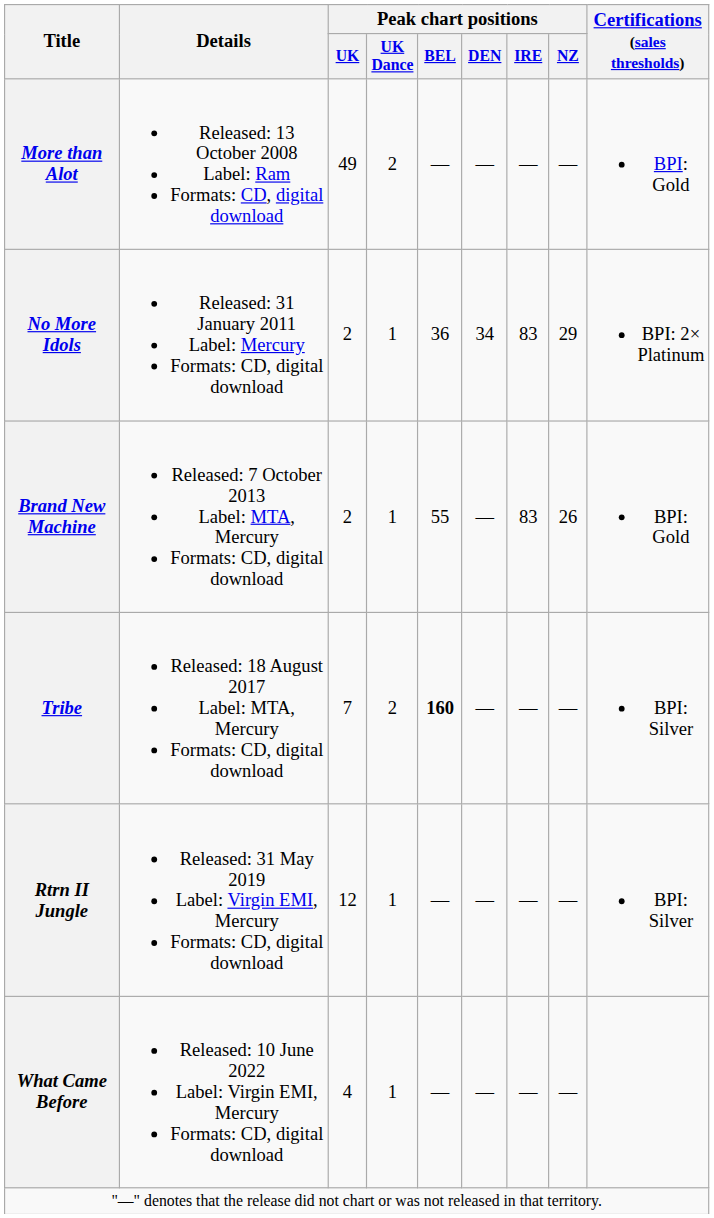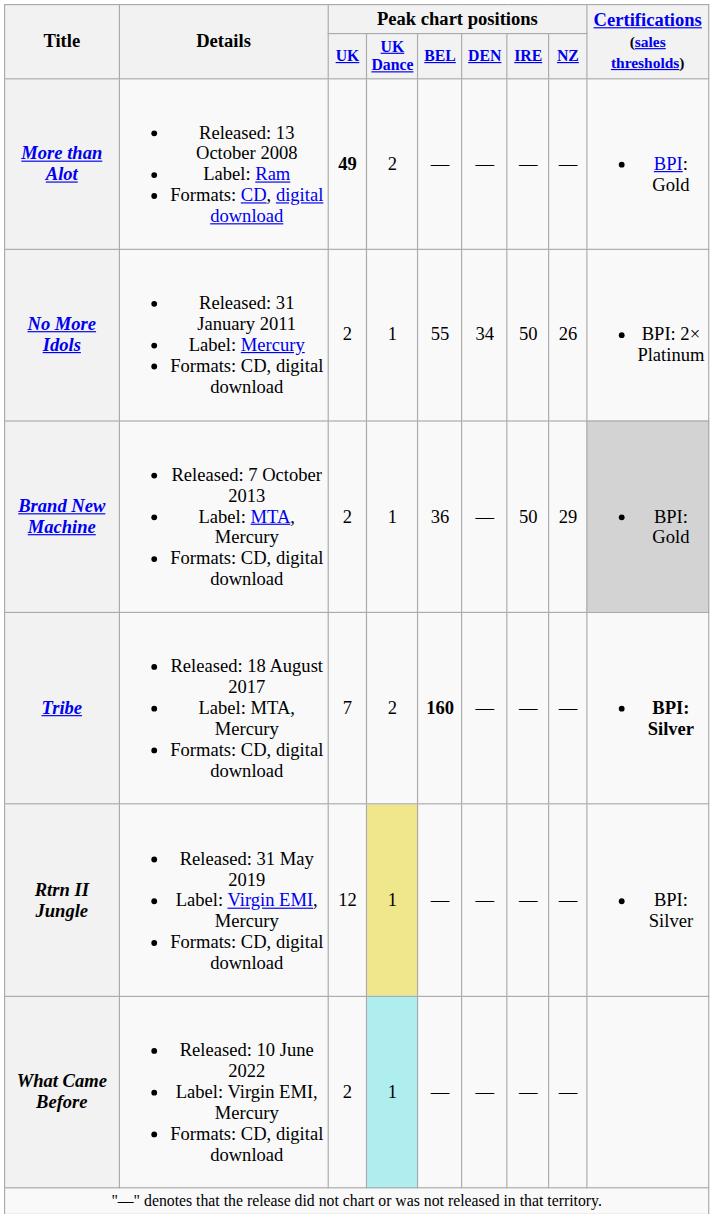More than Alot | Peak chart positions / UK: normal -> bold
No More Idols | Peak chart positions / BEL: 36 -> 55
No More Idols | Peak chart positions / IRE: 83 -> 50
No More Idols | Peak chart positions / NZ: 29 -> 26
Brand New Machine | Peak chart positions / BEL: 55 -> 36
Brand New Machine | Peak chart positions / IRE: 83 -> 50
Brand New Machine | Peak chart positions / NZ: 26 -> 29
Brand New Machine | Certifications (sales thresholds): no background -> lightgrey background
Tribe | Certifications (sales thresholds): normal -> bold
Rtrn II Jungle | Peak chart positions / UK Dance: no background -> khaki background
What Came Before | Peak chart positions / UK: 4 -> 2
What Came Before | Peak chart positions / UK Dance: no background -> paleturquoise background
